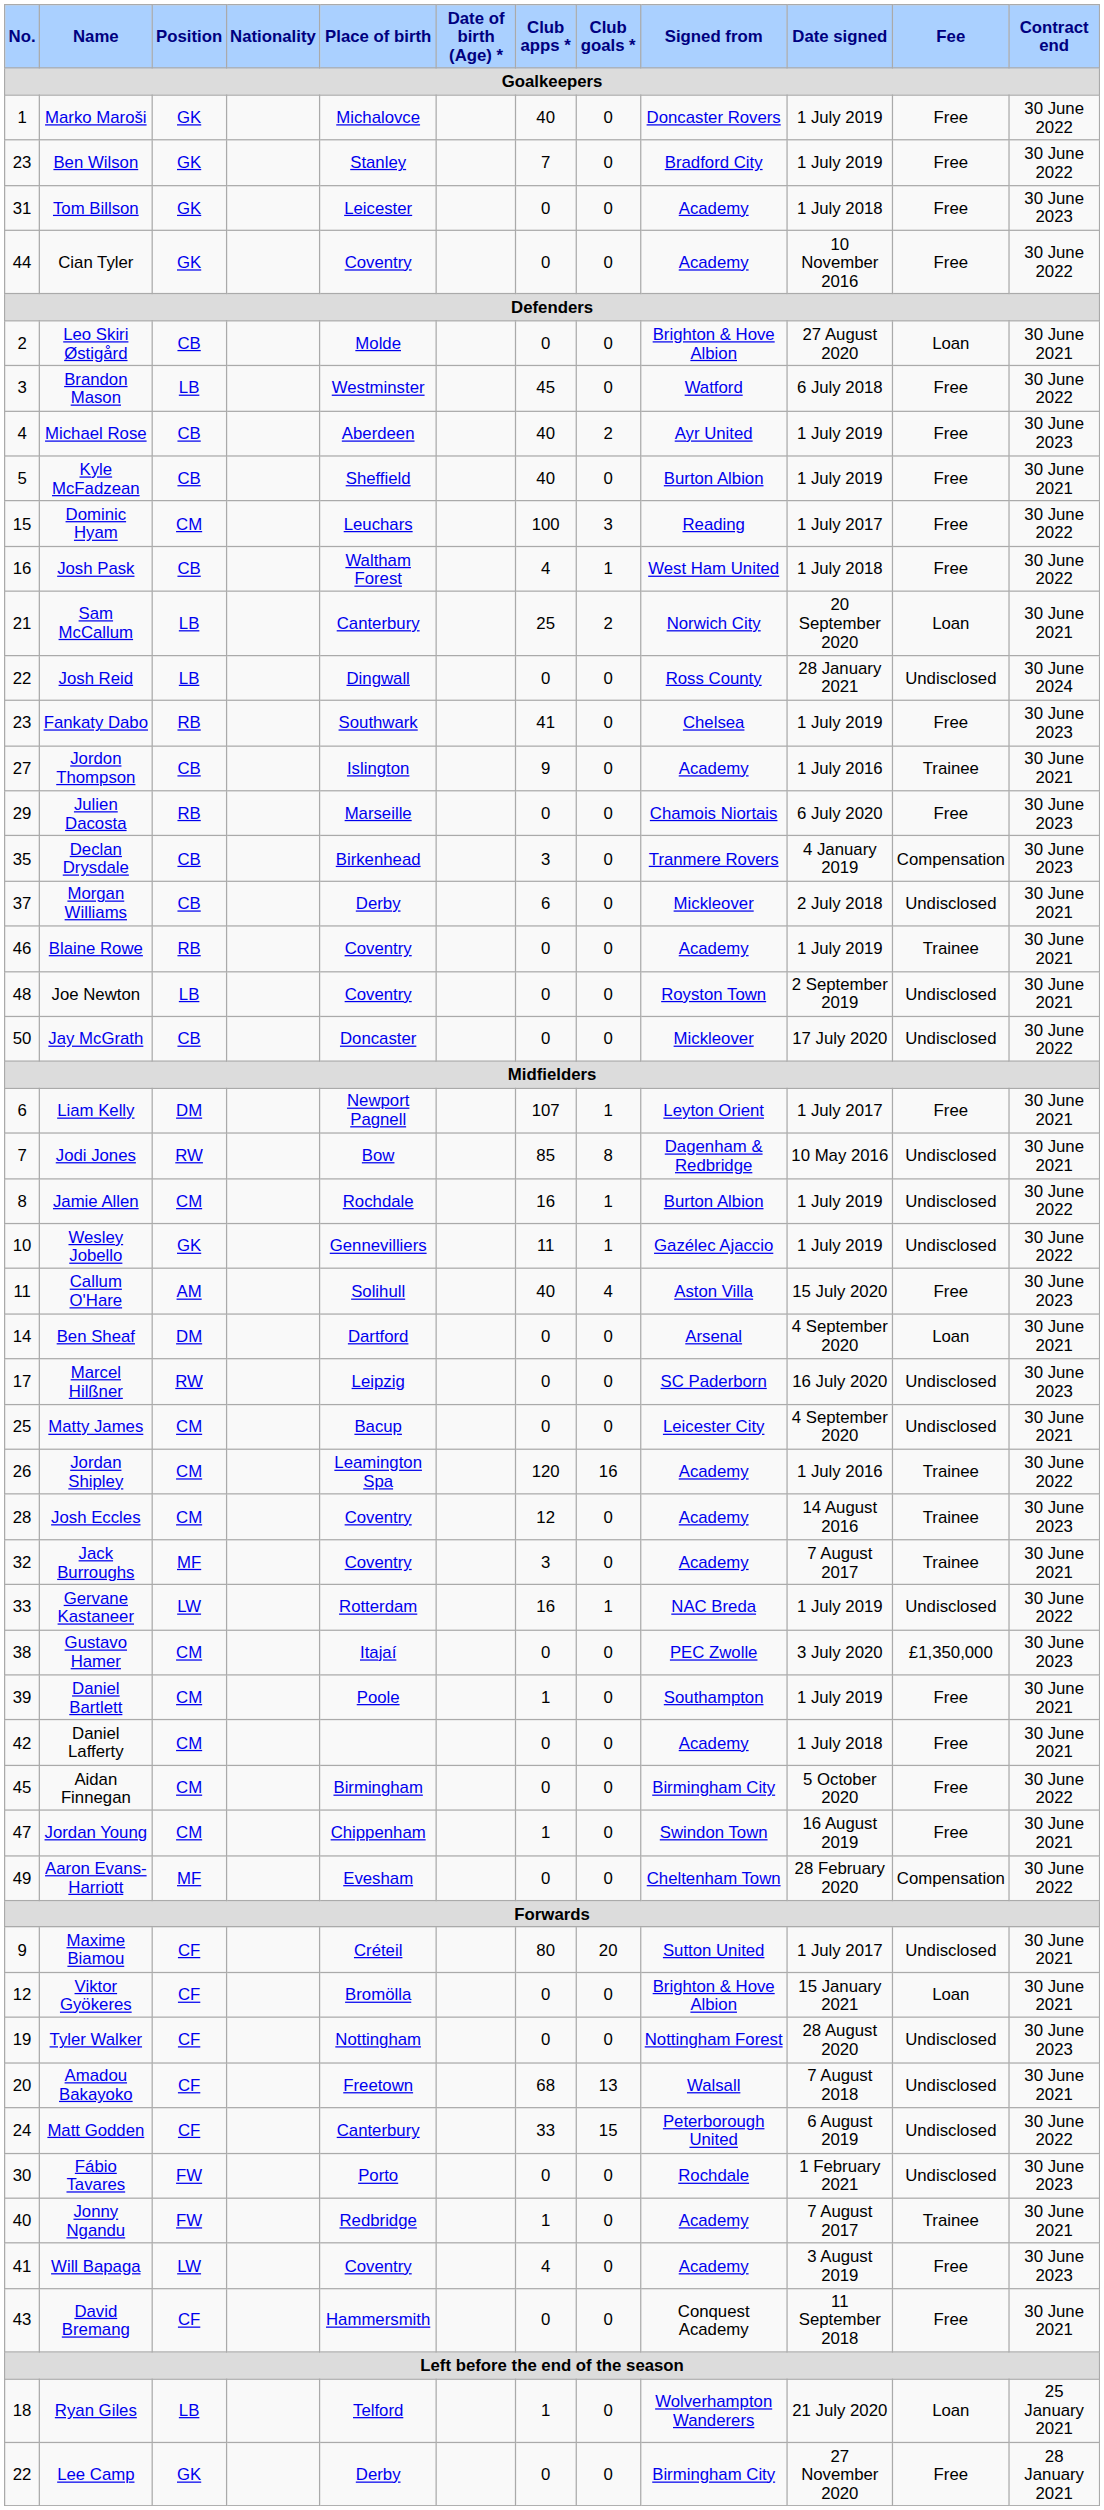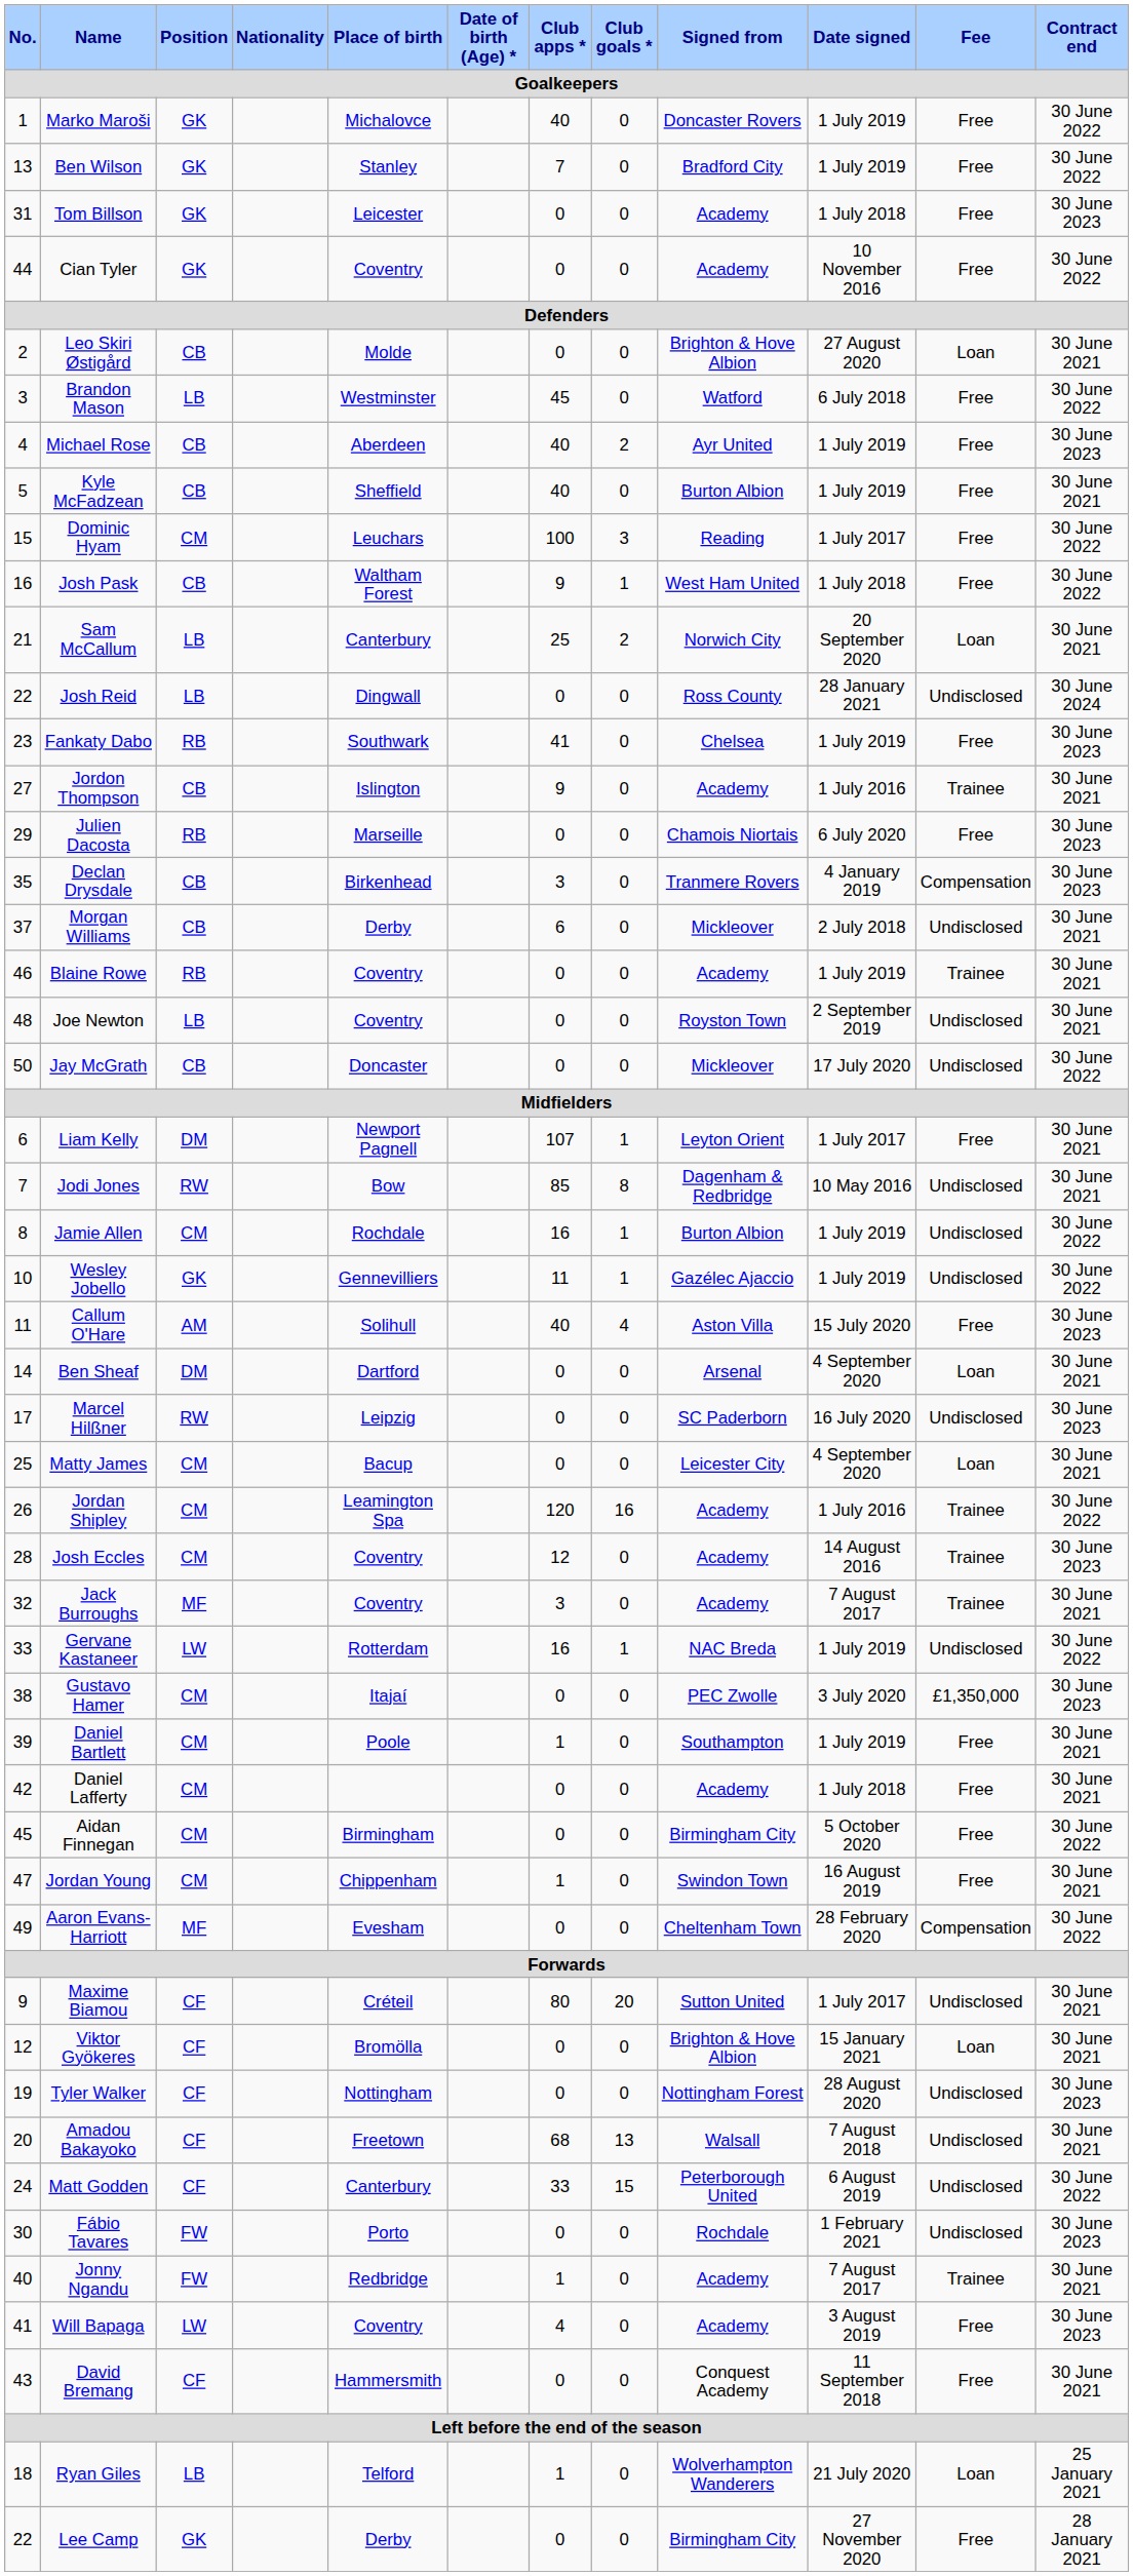Ben Wilson | No.: 23 -> 13
Josh Pask | Club apps *: 4 -> 9
Matty James | Fee: Undisclosed -> Loan
